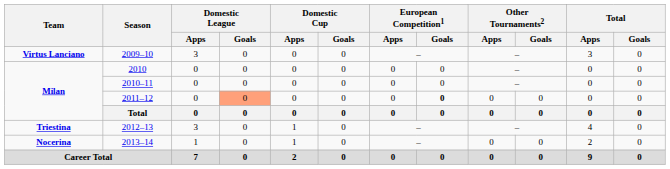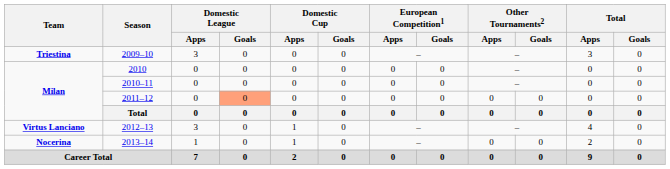2009–10 | Team: Virtus Lanciano -> Triestina
2011–12 | European Competition1 / Goals: bold -> normal
2012–13 | Team: Triestina -> Virtus Lanciano
